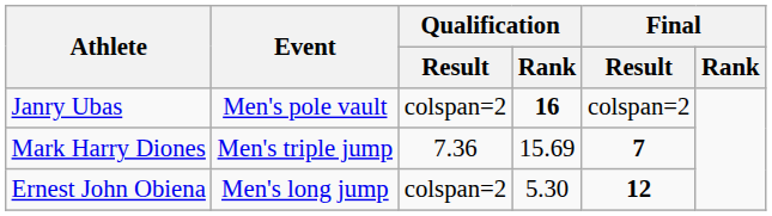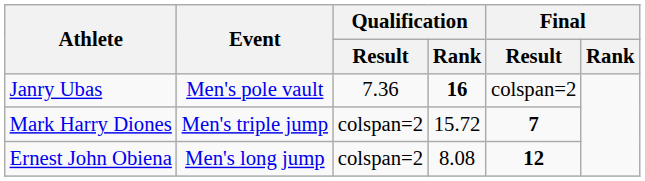Janry Ubas | Qualification / Result: colspan=2 -> 7.36
Mark Harry Diones | Qualification / Result: 7.36 -> colspan=2
Mark Harry Diones | Qualification / Rank: 15.69 -> 15.72
Ernest John Obiena | Qualification / Rank: 5.30 -> 8.08
